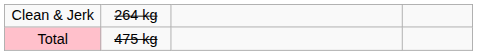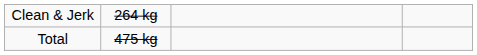row 2 | column 1: pink background -> no background
